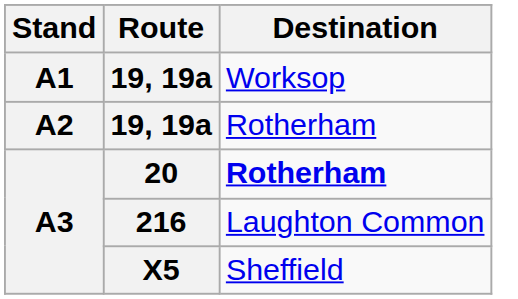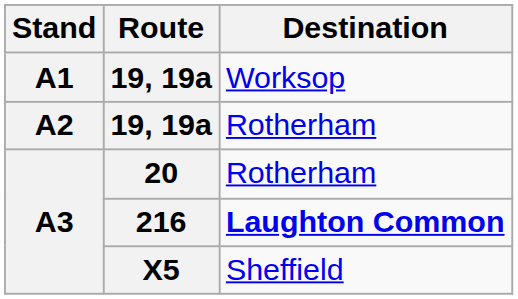20 | Destination: bold -> normal
216 | Destination: normal -> bold
